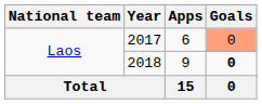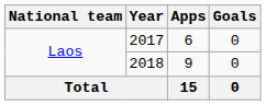2017 | Goals: lightsalmon background -> no background
2018 | Goals: bold -> normal
